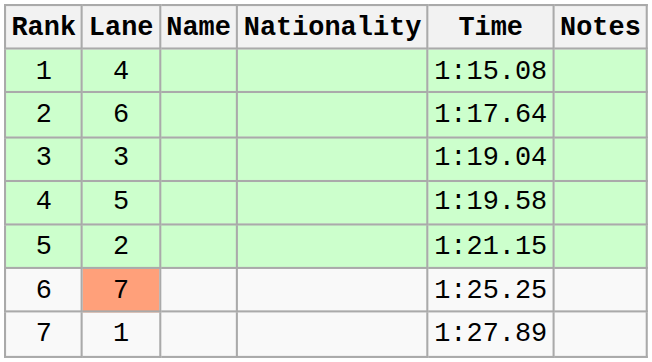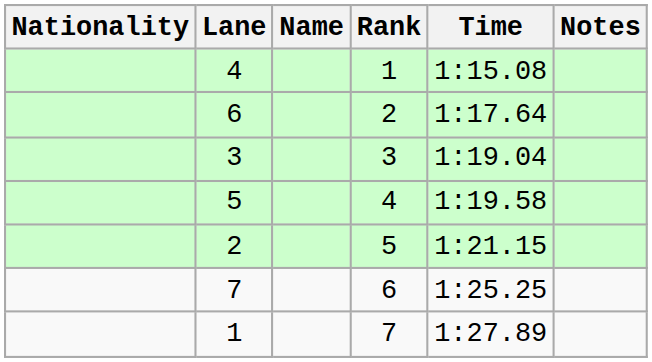columns swapped: Rank <-> Nationality
row 7 | Lane: lightsalmon background -> no background
